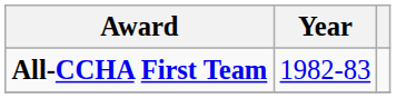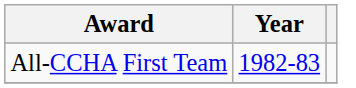row 2 | Award: bold -> normal
